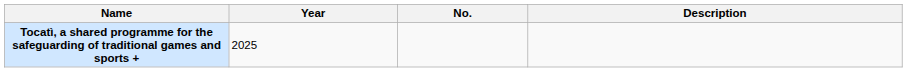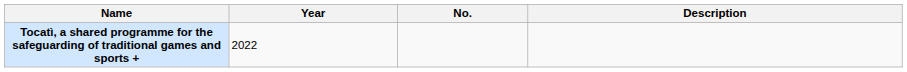row 2 | Year: 2025 -> 2022
